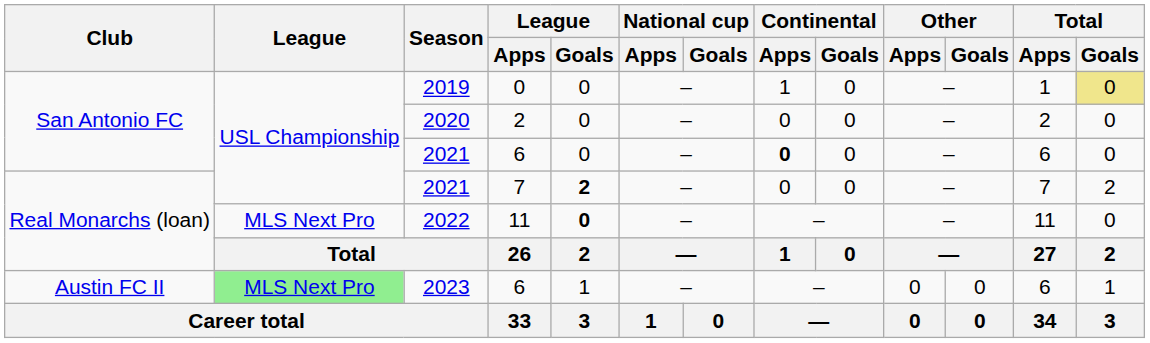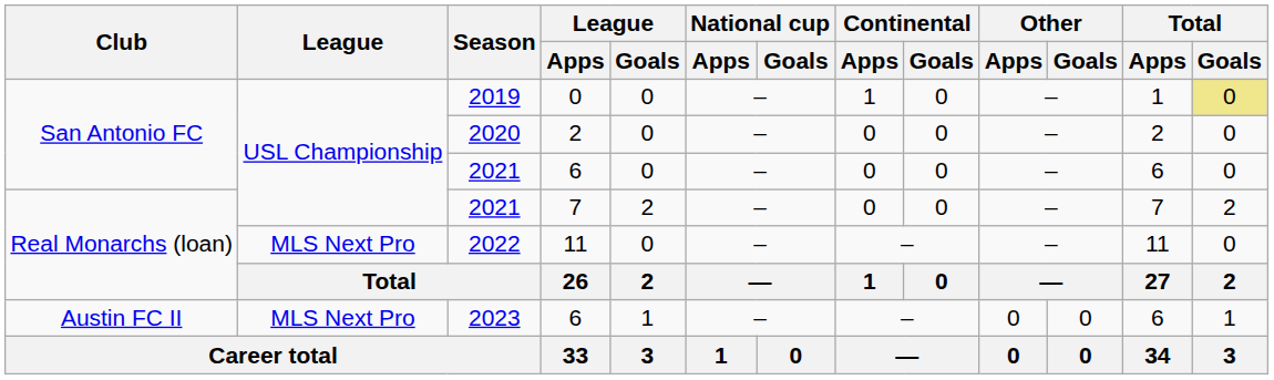2021 / 6 | Continental / Apps: bold -> normal
2021 / 7 | League / Goals: bold -> normal
2022 | League / Goals: bold -> normal
2023 | League: lightgreen background -> no background
